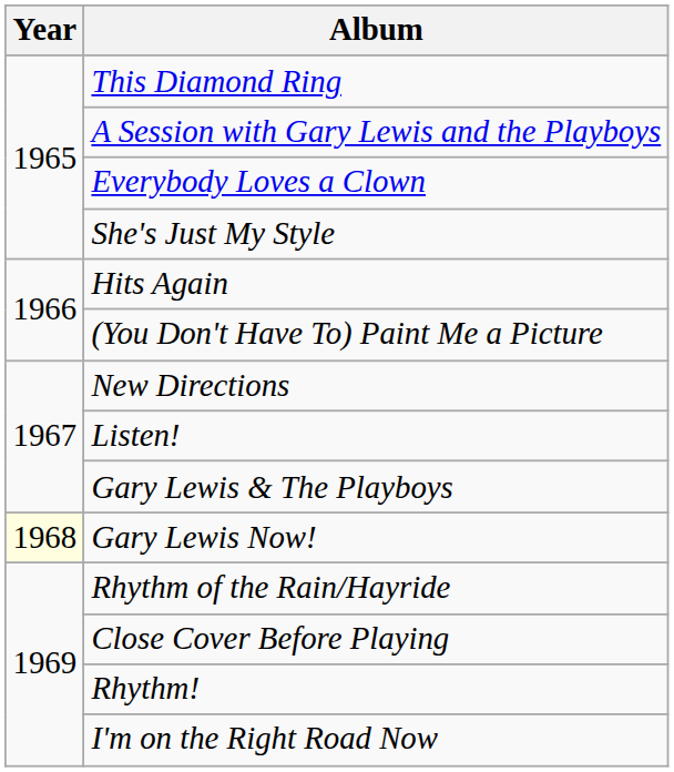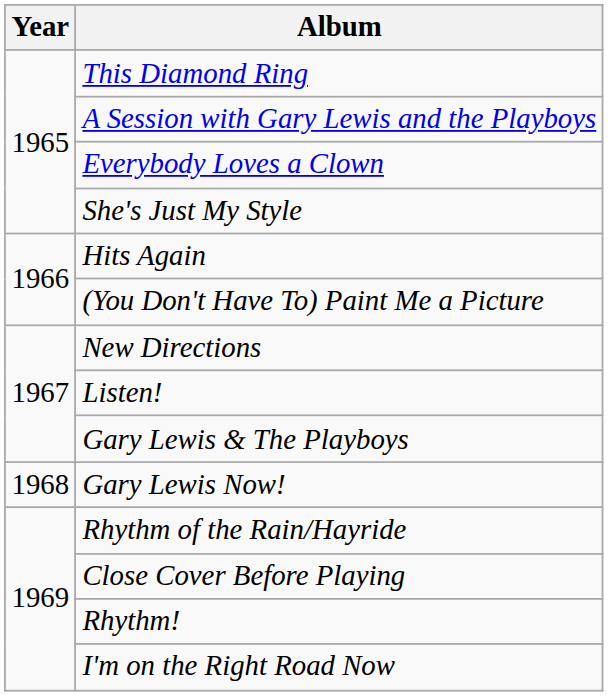Gary Lewis Now! | Year: lightyellow background -> no background
